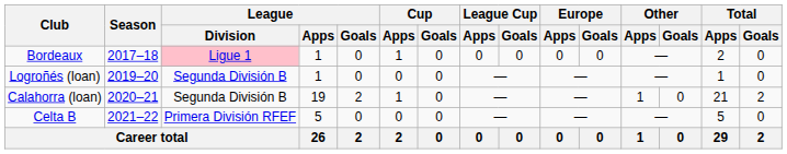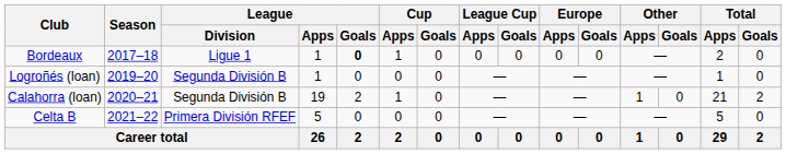Bordeaux | League / Division: pink background -> no background
Bordeaux | League / Goals: normal -> bold
